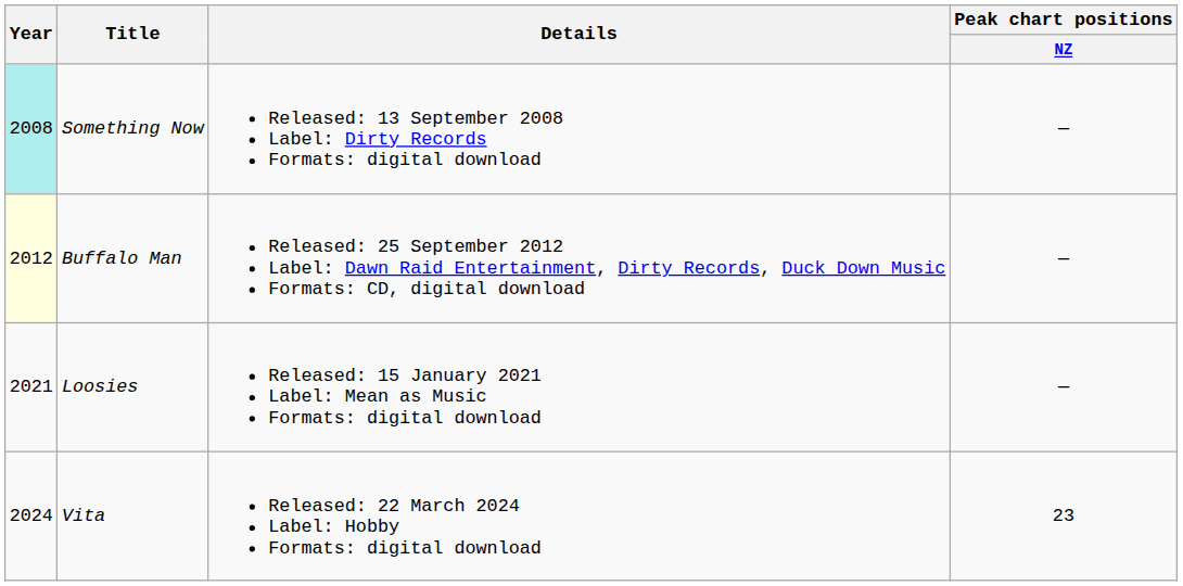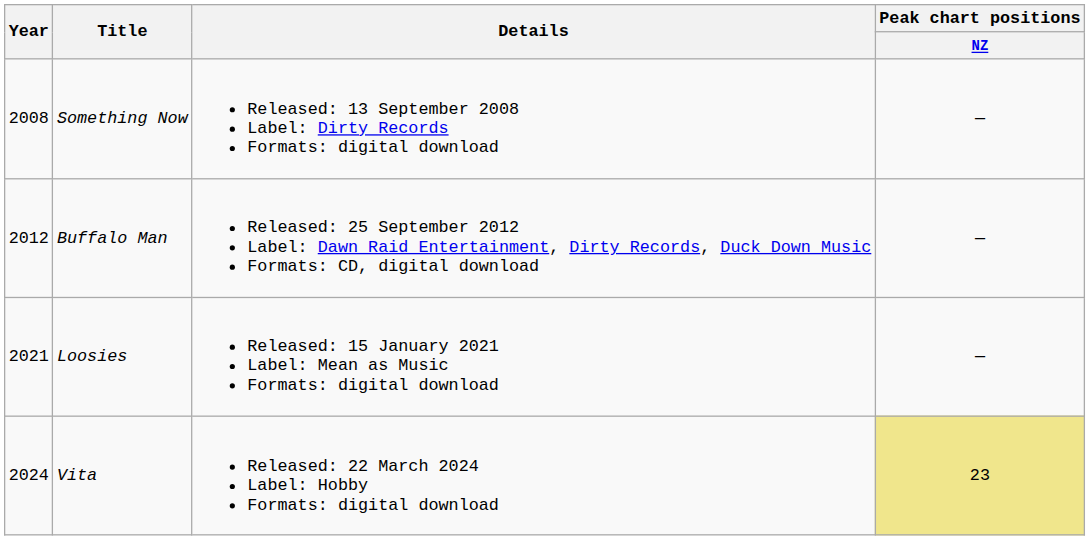Something Now | Year: paleturquoise background -> no background
Buffalo Man | Year: lightyellow background -> no background
Vita | Peak chart positions / NZ: no background -> khaki background
